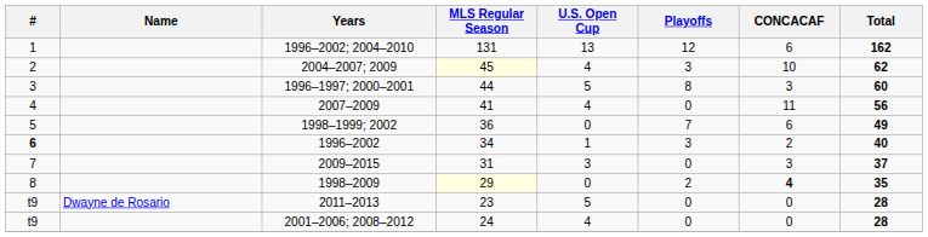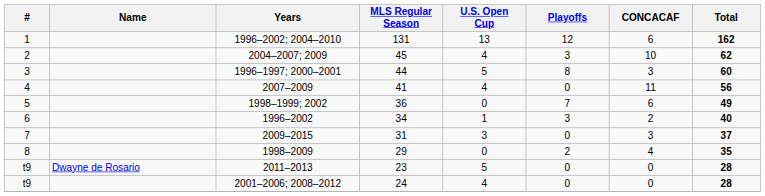2004–2007; 2009 | MLS Regular Season: lightyellow background -> no background
1996–2002 | #: bold -> normal
1998–2009 | MLS Regular Season: lightyellow background -> no background
1998–2009 | CONCACAF: bold -> normal
